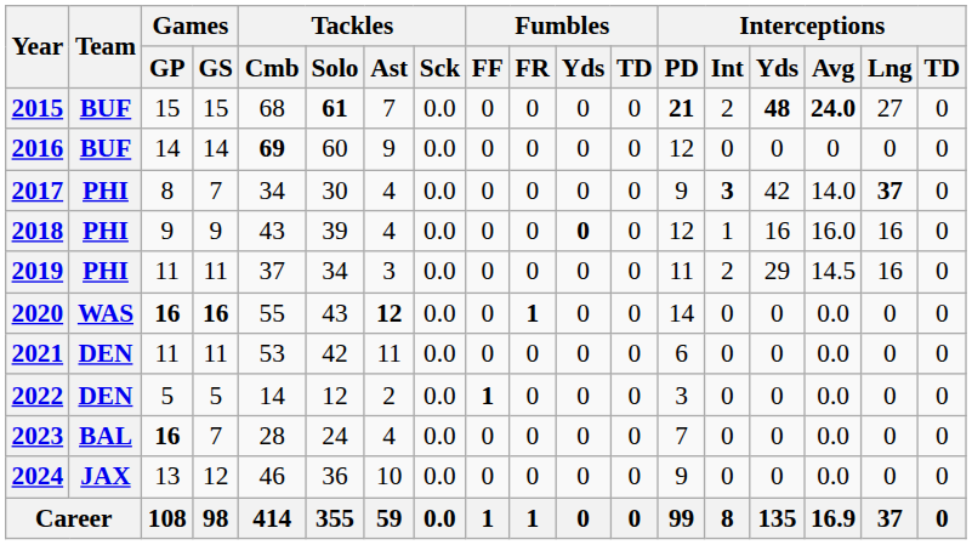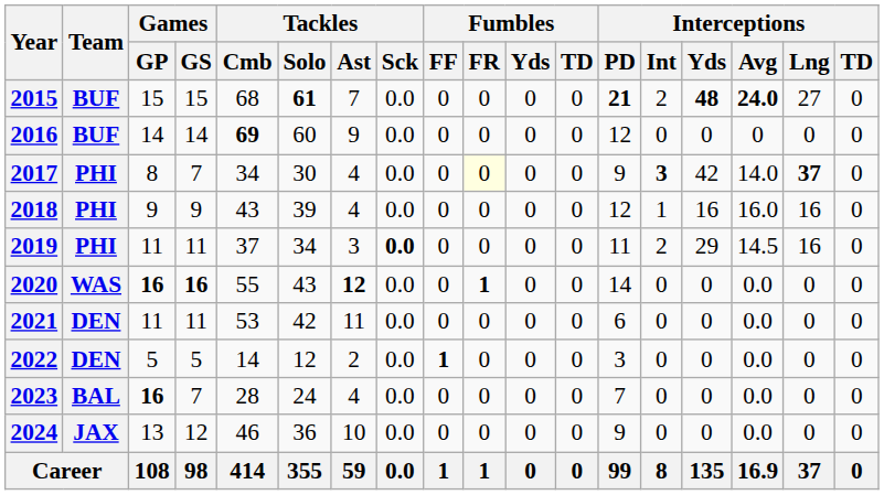2017 | Fumbles / FR: no background -> lightyellow background
2018 | Fumbles / Yds: bold -> normal
2019 | Tackles / Sck: normal -> bold
